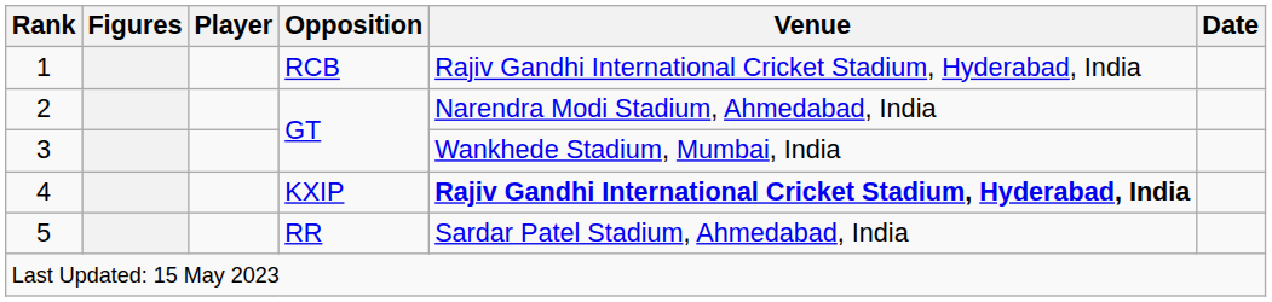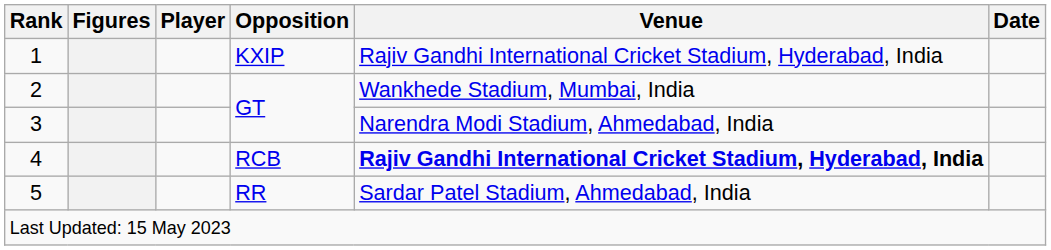1 | Opposition: RCB -> KXIP
2 | Venue: Narendra Modi Stadium, Ahmedabad, India -> Wankhede Stadium, Mumbai, India
3 | Venue: Wankhede Stadium, Mumbai, India -> Narendra Modi Stadium, Ahmedabad, India
4 | Opposition: KXIP -> RCB
